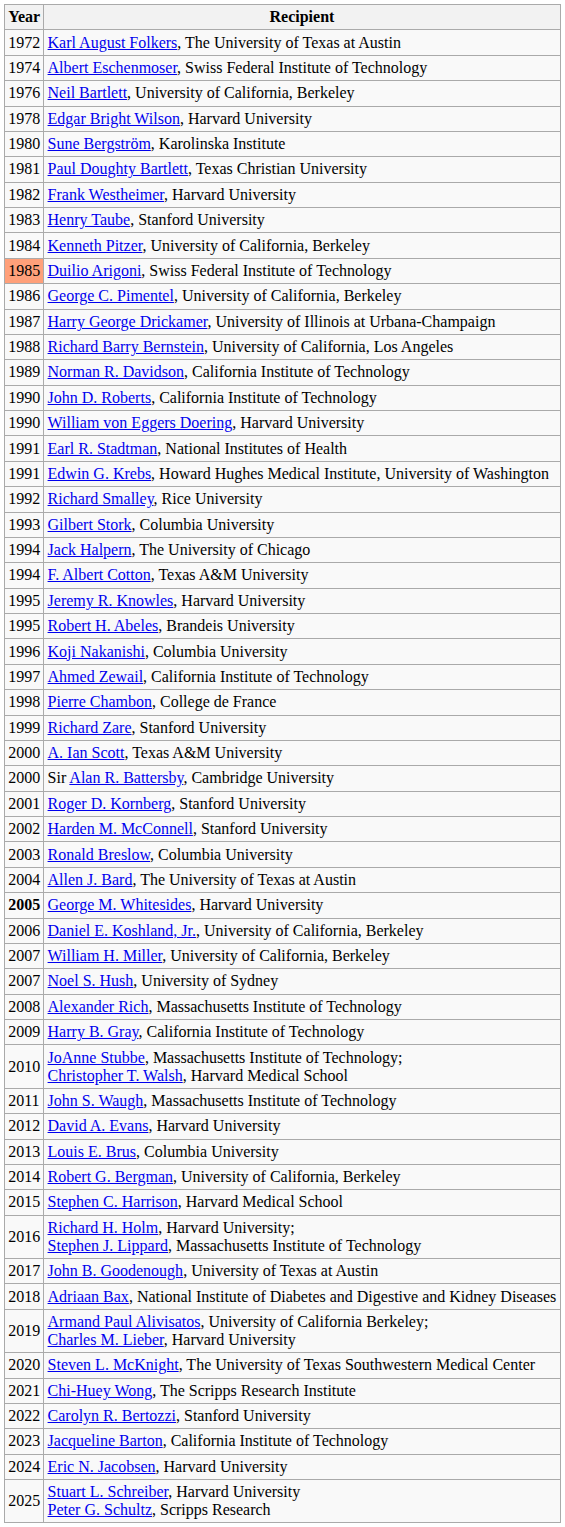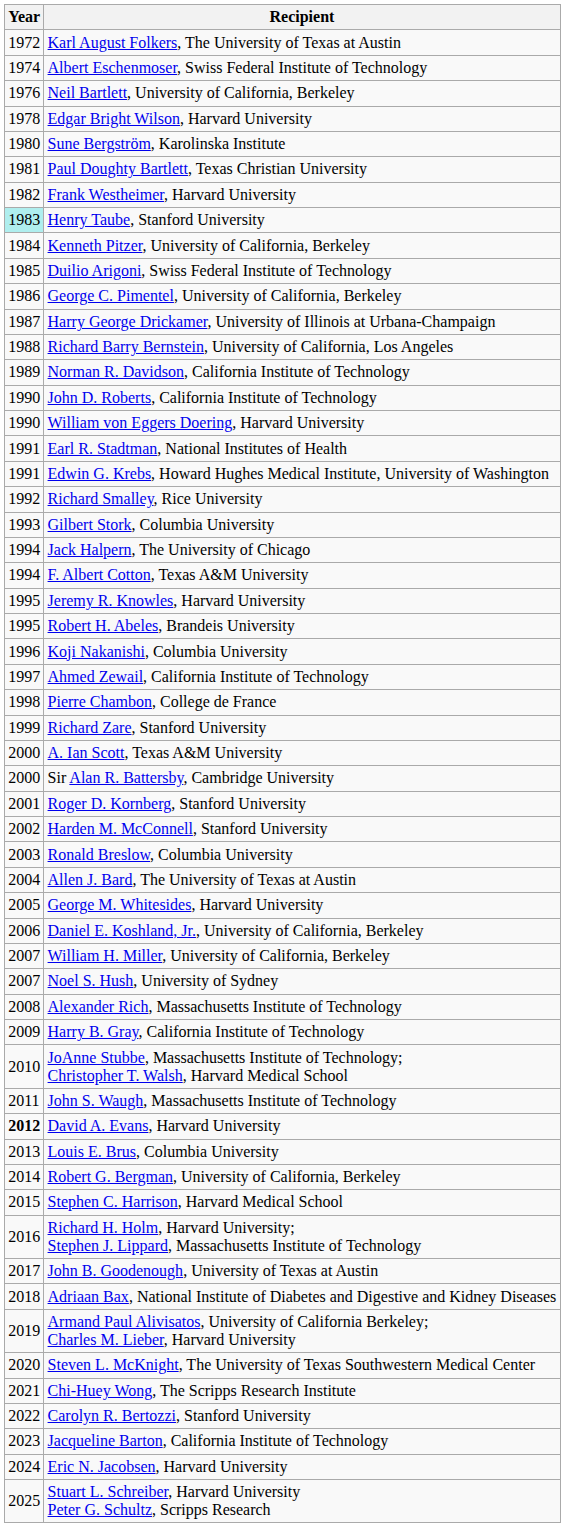Henry Taube, Stanford University | Year: no background -> paleturquoise background
Duilio Arigoni, Swiss Federal Institute of Technology | Year: lightsalmon background -> no background
George M. Whitesides, Harvard University | Year: bold -> normal
David A. Evans, Harvard University | Year: normal -> bold
